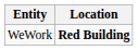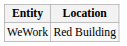WeWork | Location: bold -> normal
